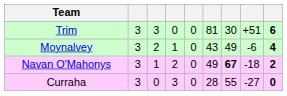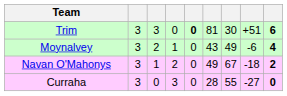Trim | column 5: normal -> bold
Navan O'Mahonys | column 7: bold -> normal
